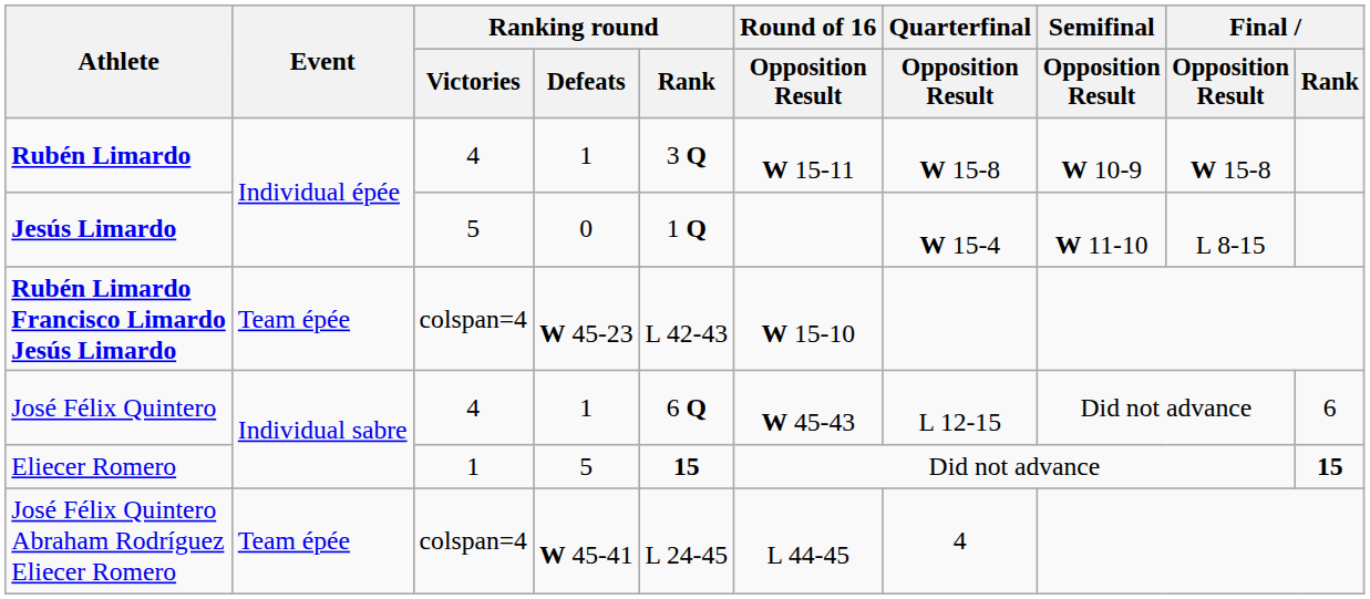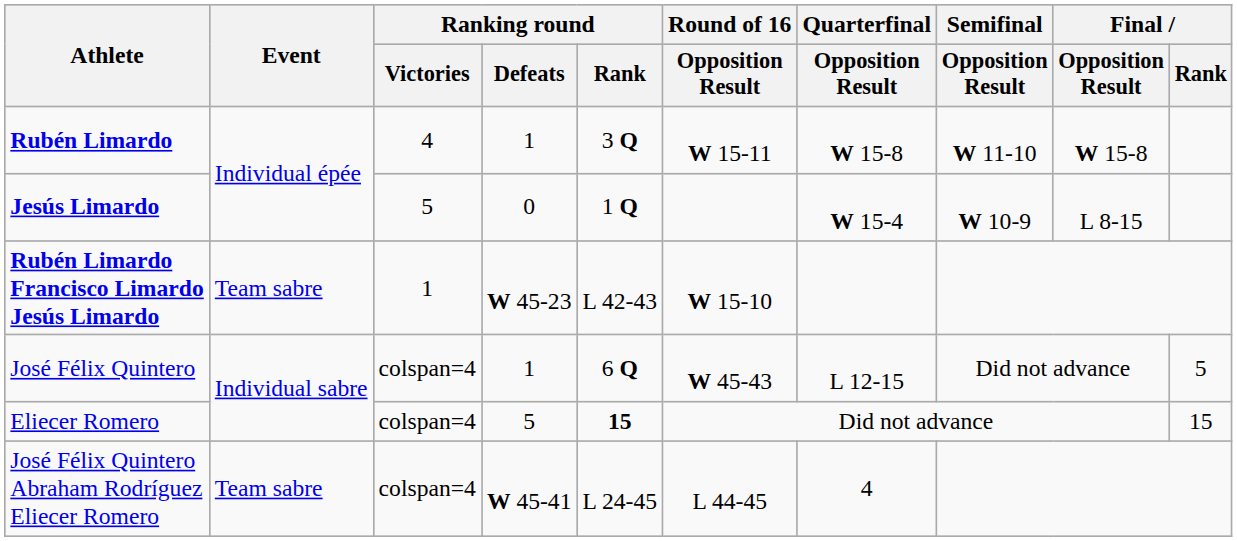Rubén Limardo | Semifinal / Opposition Result: W 10-9 -> W 11-10
Jesús Limardo | Semifinal / Opposition Result: W 11-10 -> W 10-9
Rubén Limardo Francisco Limardo Jesús Limardo | Event: Team épée -> Team sabre
Rubén Limardo Francisco Limardo Jesús Limardo | Ranking round / Victories: colspan=4 -> 1
José Félix Quintero | Ranking round / Victories: 4 -> colspan=4
José Félix Quintero | Final / Rank: 6 -> 5
Eliecer Romero | Ranking round / Victories: 1 -> colspan=4
Eliecer Romero | Final / Rank: bold -> normal
José Félix Quintero Abraham Rodríguez Eliecer Romero | Event: Team épée -> Team sabre
